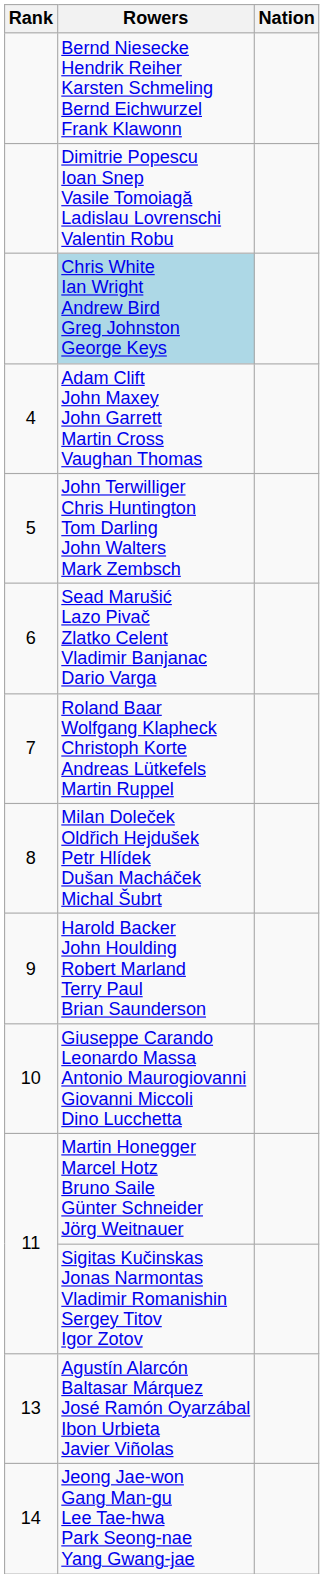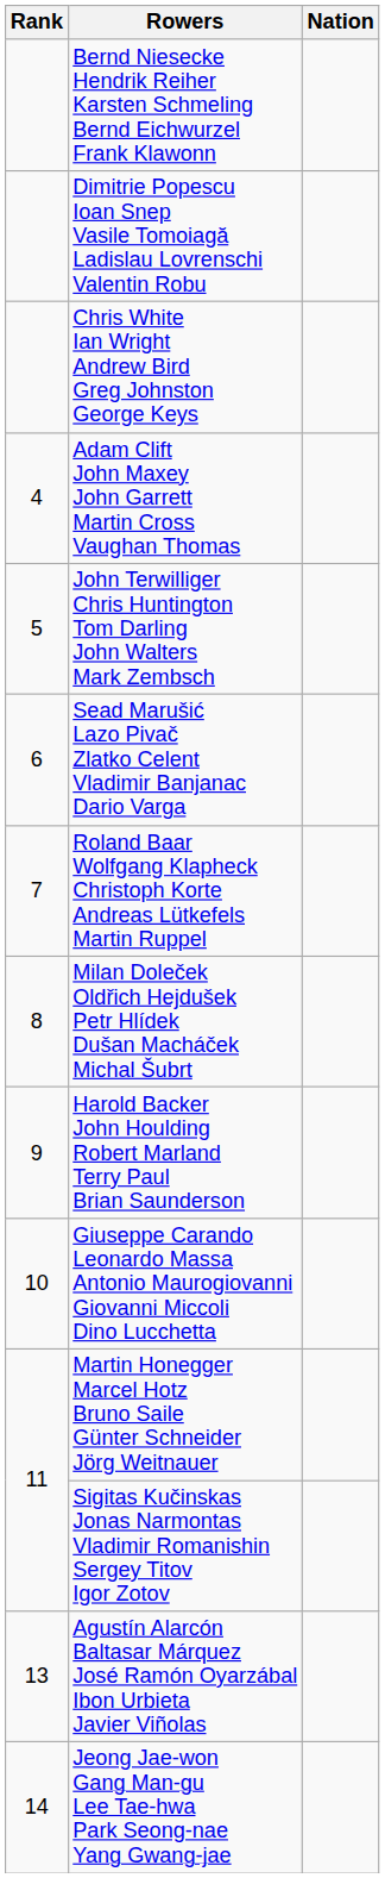Chris White Ian Wright Andrew Bird Greg Johnston George Keys | Rowers: lightblue background -> no background
